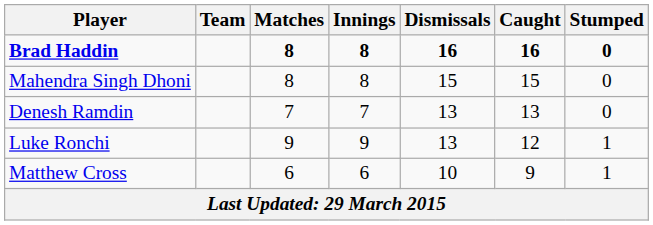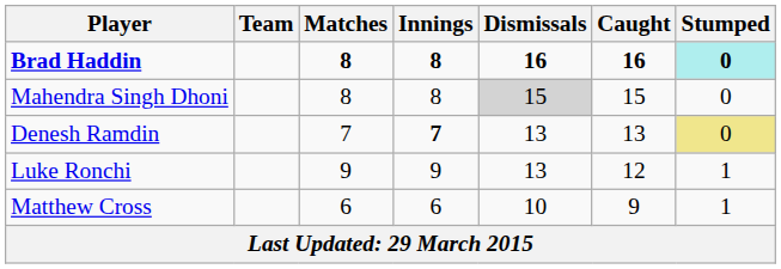Brad Haddin | Stumped: no background -> paleturquoise background
Mahendra Singh Dhoni | Dismissals: no background -> lightgrey background
Denesh Ramdin | Innings: normal -> bold
Denesh Ramdin | Stumped: no background -> khaki background
